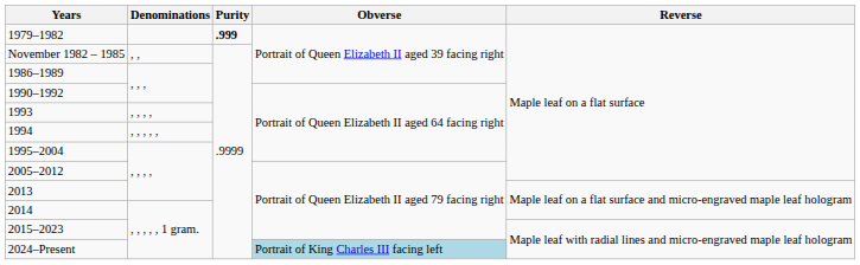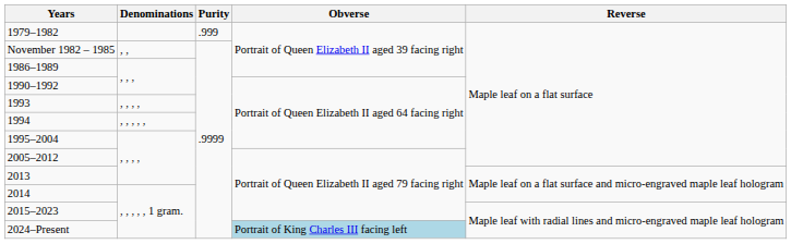1979–1982 | Purity: bold -> normal
